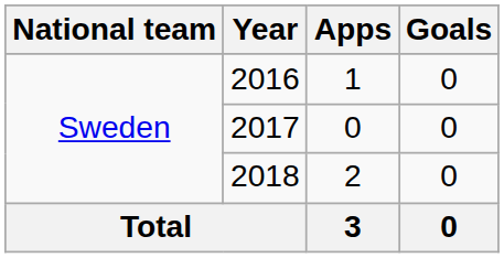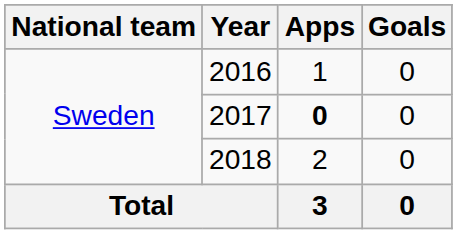2017 | Apps: normal -> bold
